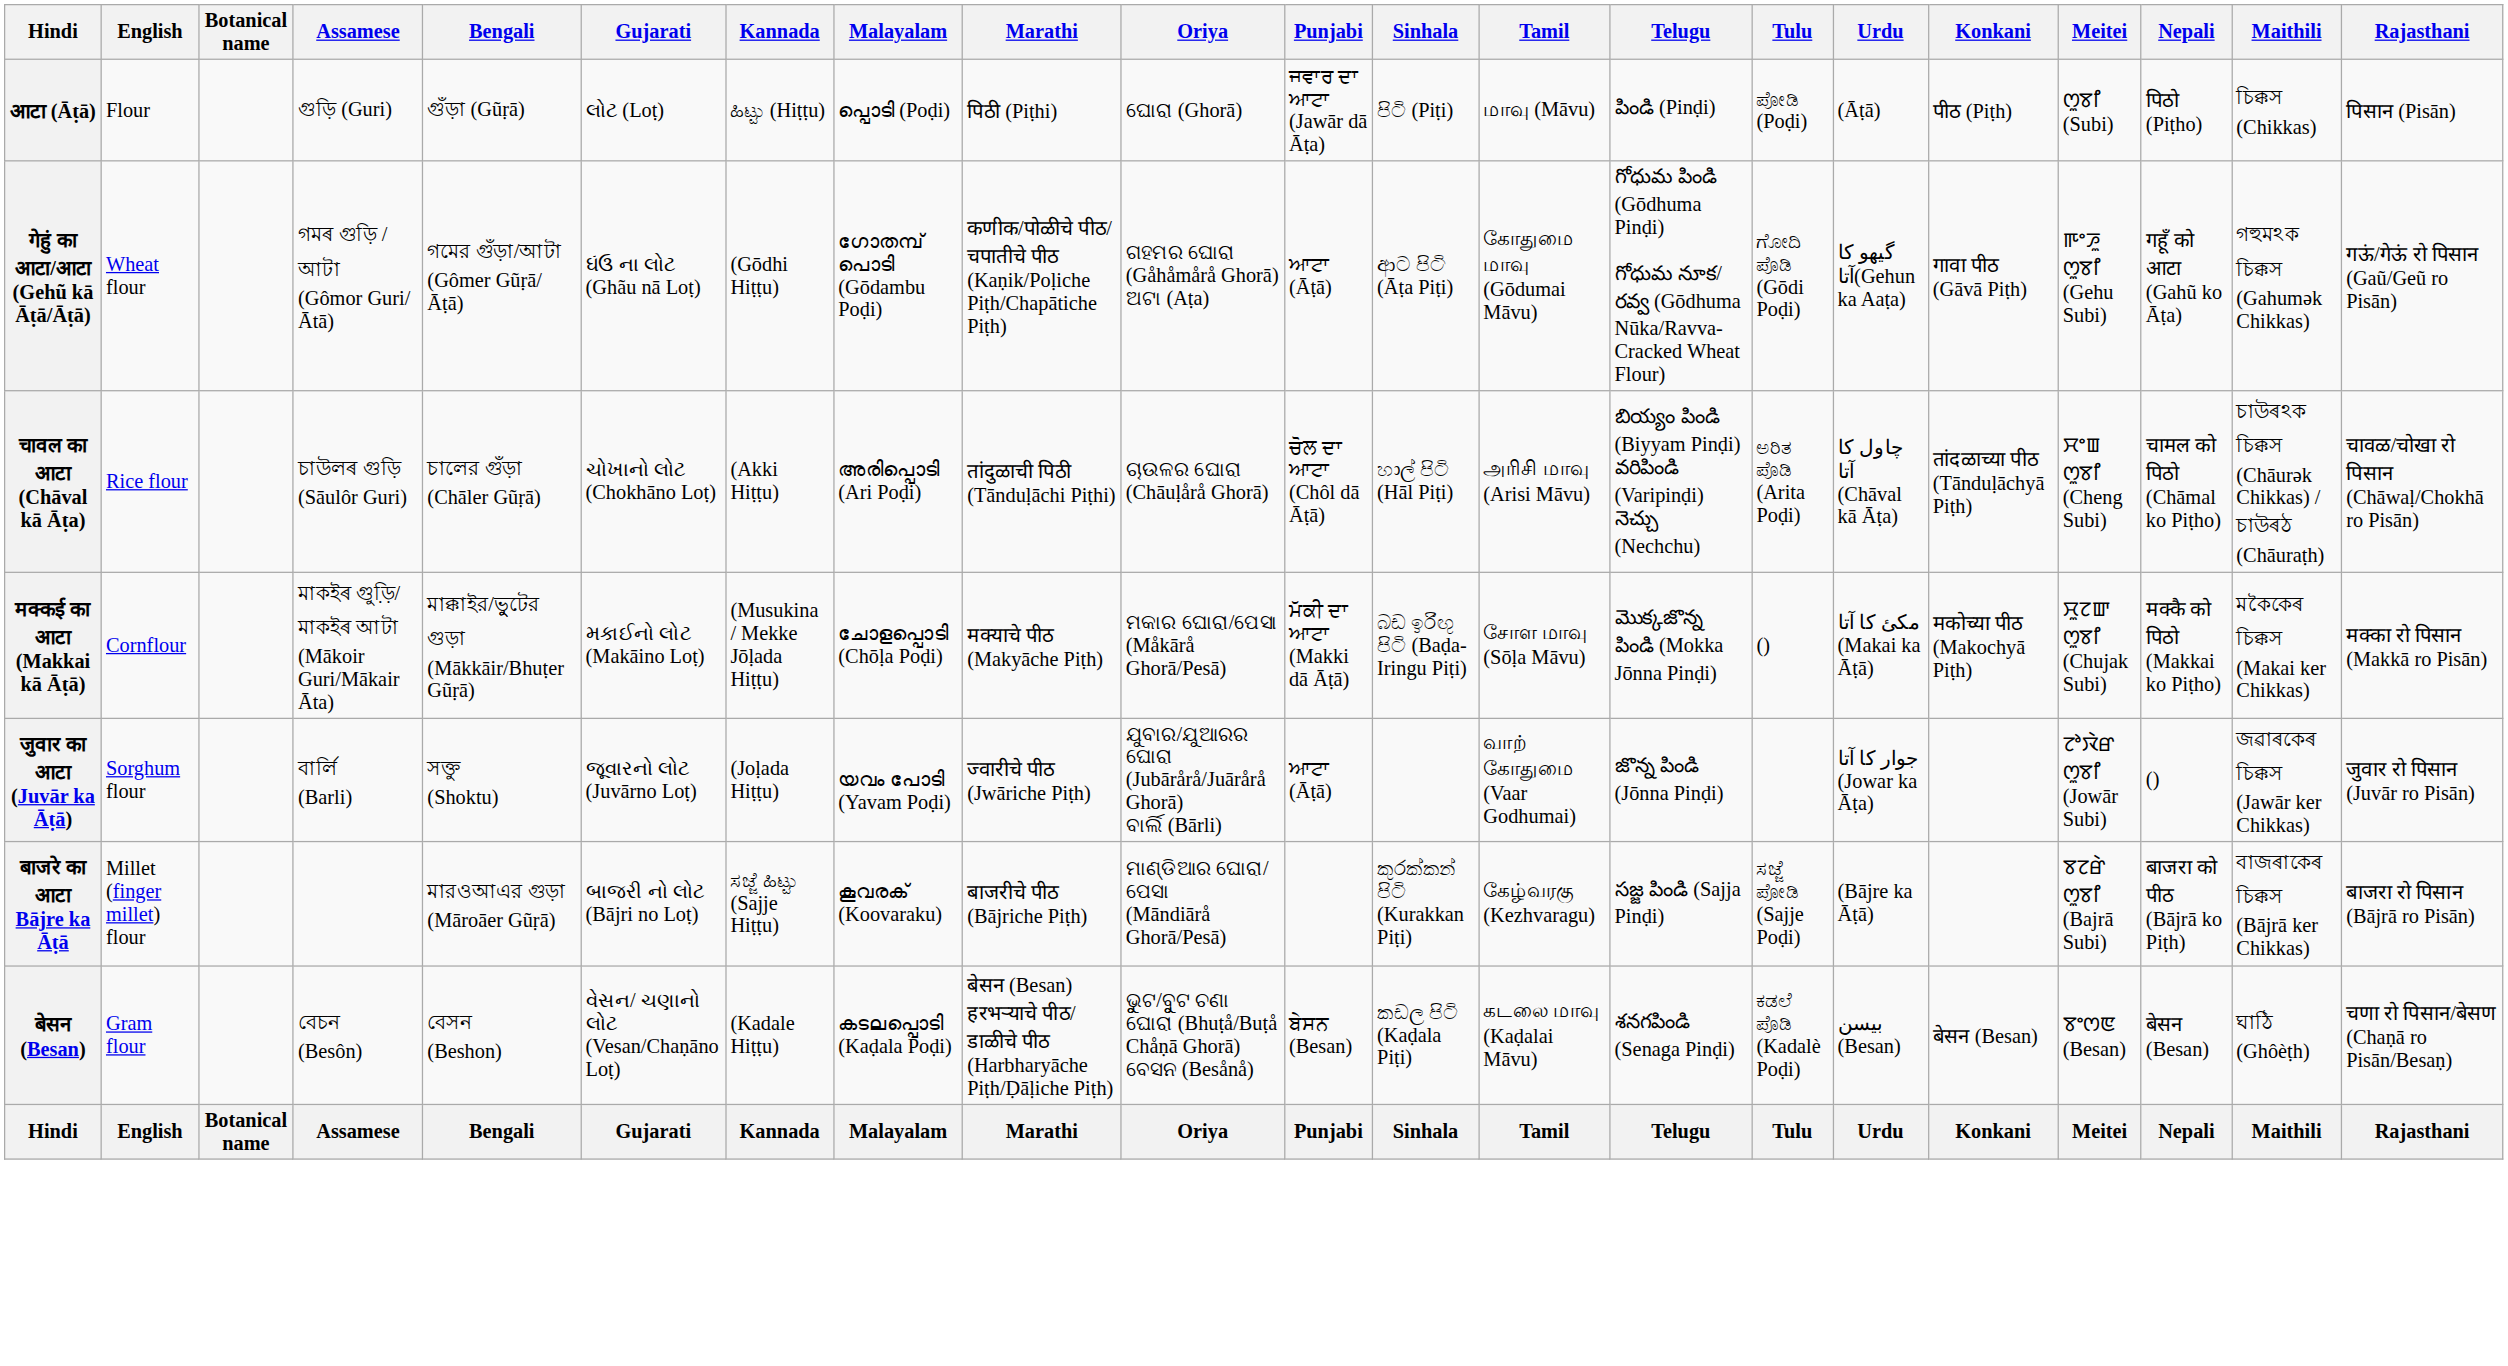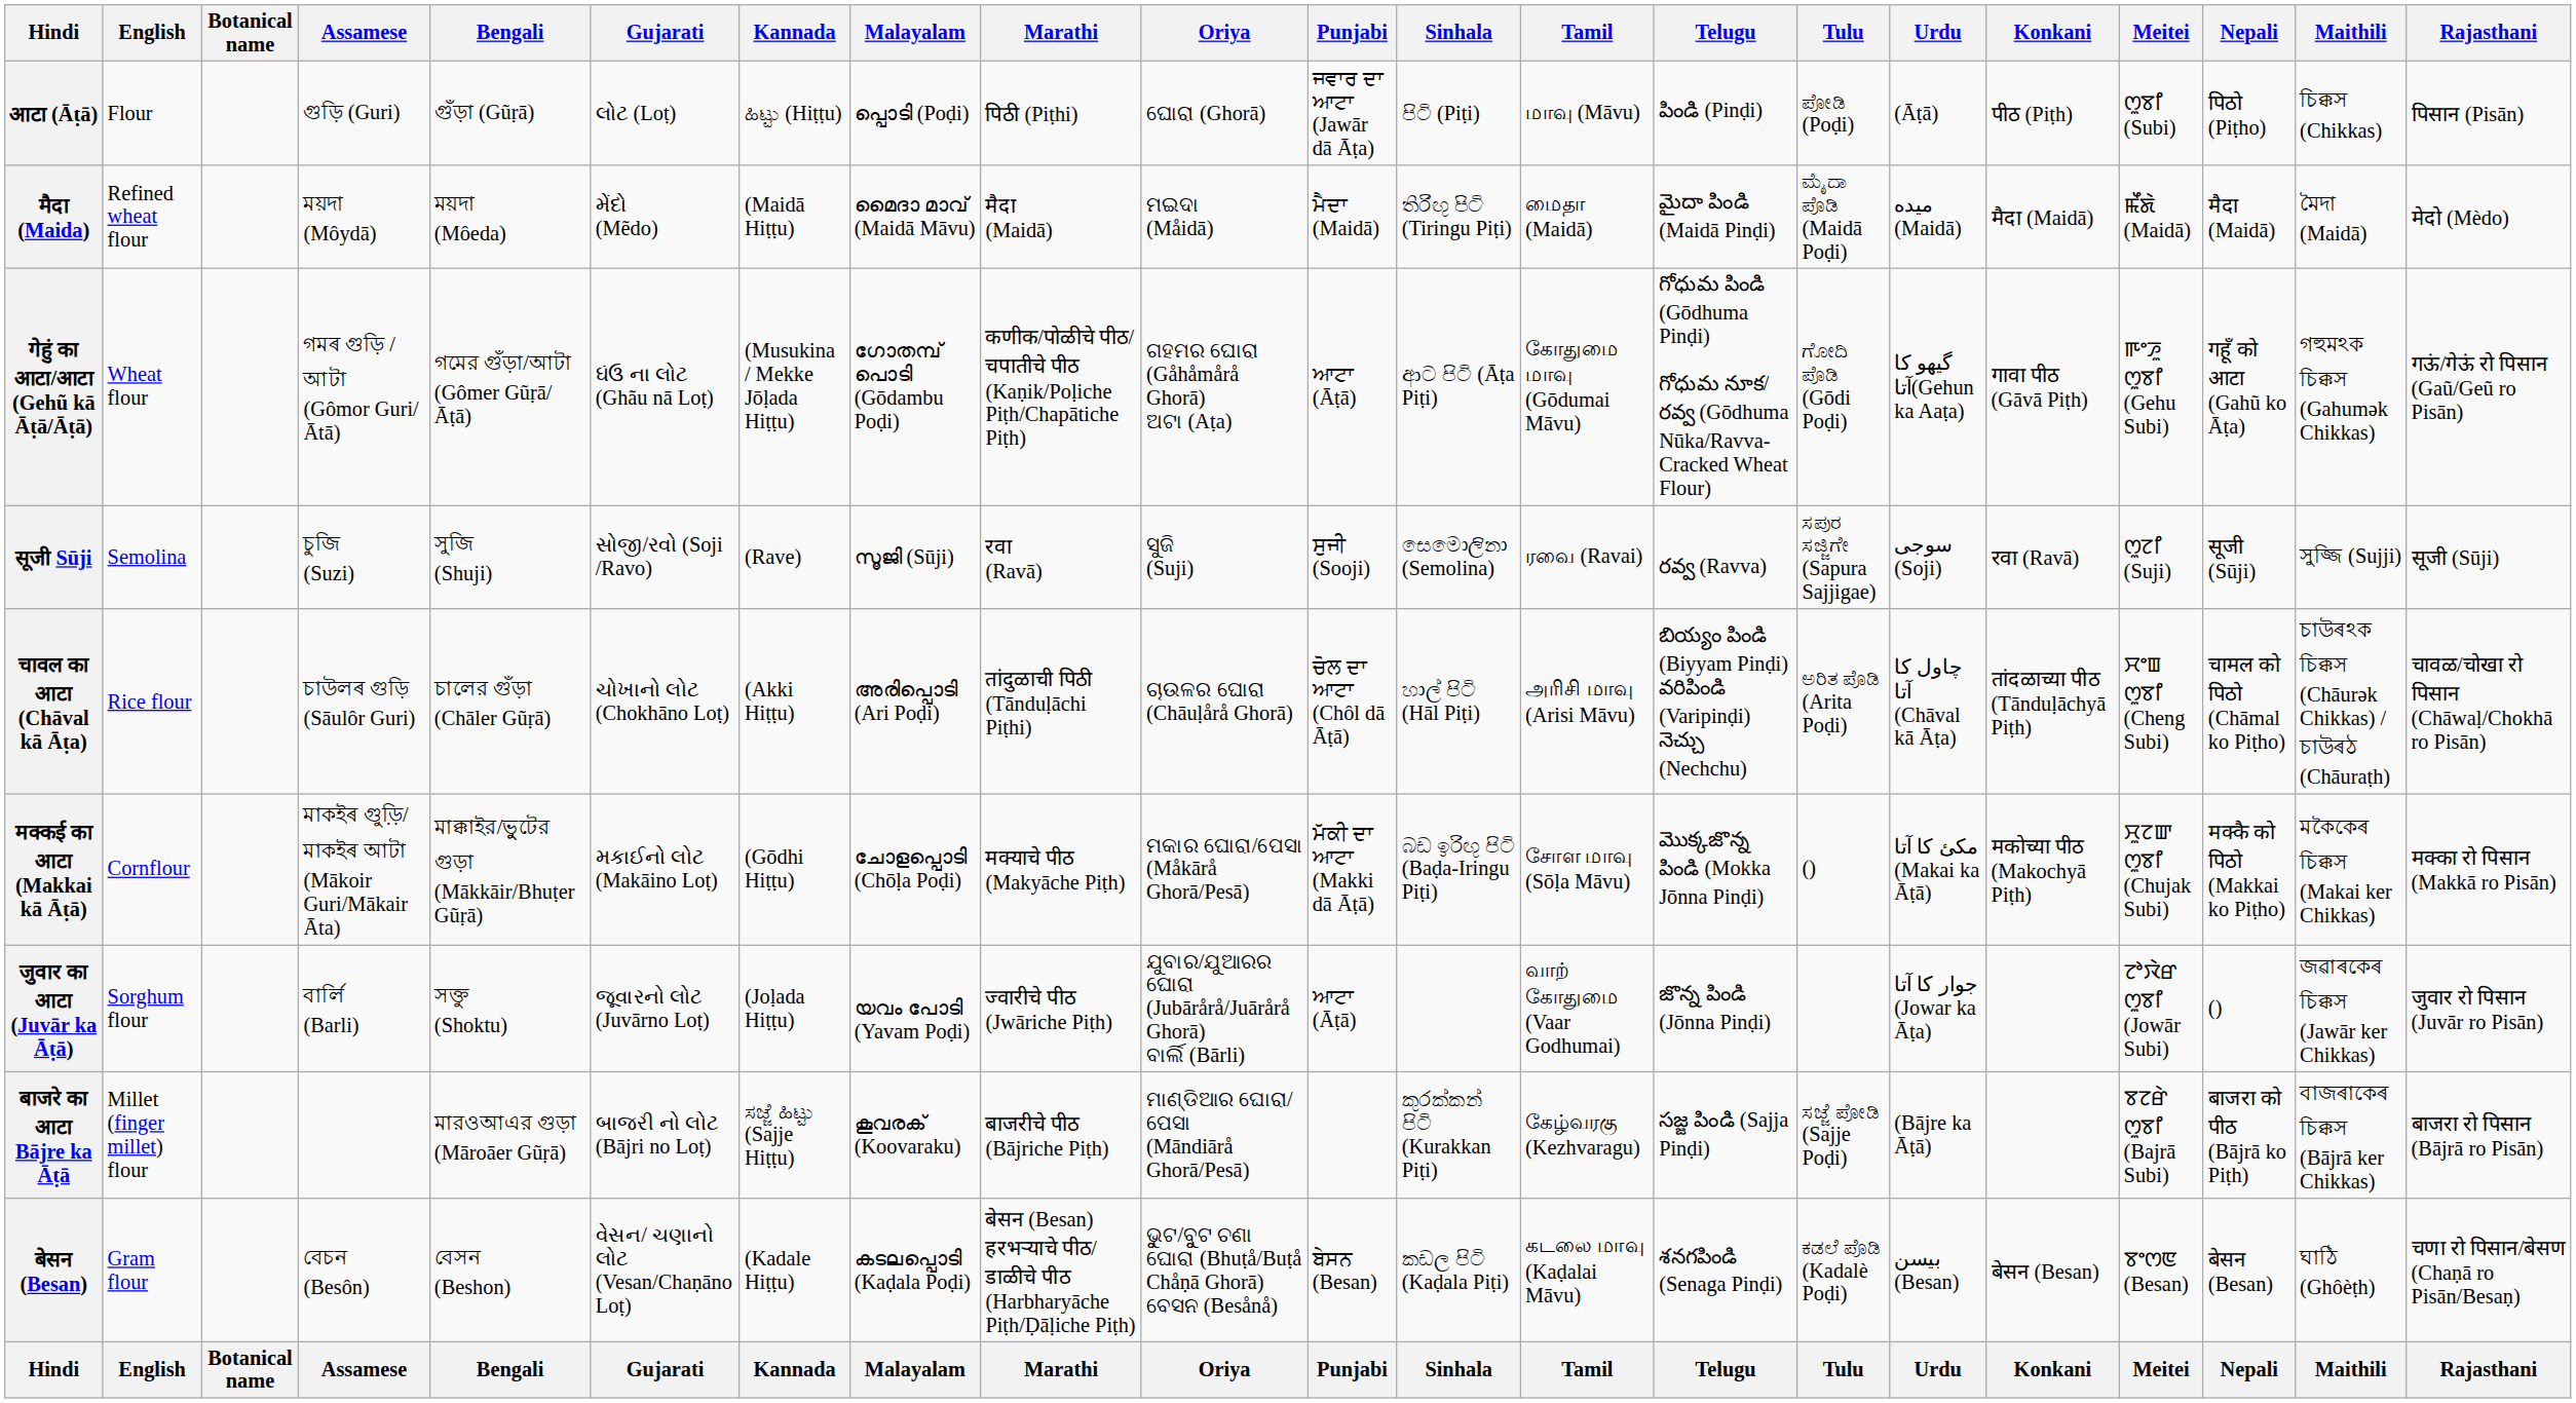+ row: मैदा (Maida) | Refined wheat flour | ময়দা (Môydā) | ময়দা (Môeda) | મેંદો (Mẽdo) | (Maidā Hiṭṭu) | മൈദാ മാവ് (Maidā Māvu) | मैदा (Maidā) | ମଇଦା (Måidā) | ਮੈਦਾ (Maidā) | තිරිඟු පිටි (Tiringu Piṭi) | மைதா (Maidā) | మైదా పిండి (Maidā Pinḍi) | ಮೈದಾ ಪೊಡಿ (Maidā Poḍi) | ميده (Maidā) | मैदा (Maidā) | ꯃꯩꯗꯥ (Maidā) | मैदा (Maidā) | মৈদা (Maidā) | मेदो (Mèdo)
गेहुं का आटा/आटा (Gehũ kā Āṭā/Āṭā) | Kannada: (Gōdhi Hiṭṭu) -> (Musukina / Mekke Jōḷada Hiṭṭu)
+ row: सूजी Sūji | Semolina | চুজি (Suzi) | সুজি (Shuji) | સોજી/રવો (Soji /Ravo) | (Rave) | സൂജി (Sūji) | रवा (Ravā) | ସୁଜି (Suji) | ਸੁਜੀ (Sooji) | සෙමොලිනා (Semolina) | ரவை (Ravai) | రవ్వ (Ravva) | ಸಪುರ ಸಜ್ಜಿಗೇ (Sapura Sajjigae) | سوجى (Soji) | रवा (Ravā) | ꯁꯨꯖꯤ (Suji) | सूजी (Sūji) | সুজ্জি (Sujji) | सूजी (Sūji)
मक्कई का आटा (Makkai kā Āṭā) | Kannada: (Musukina / Mekke Jōḷada Hiṭṭu) -> (Gōdhi Hiṭṭu)
